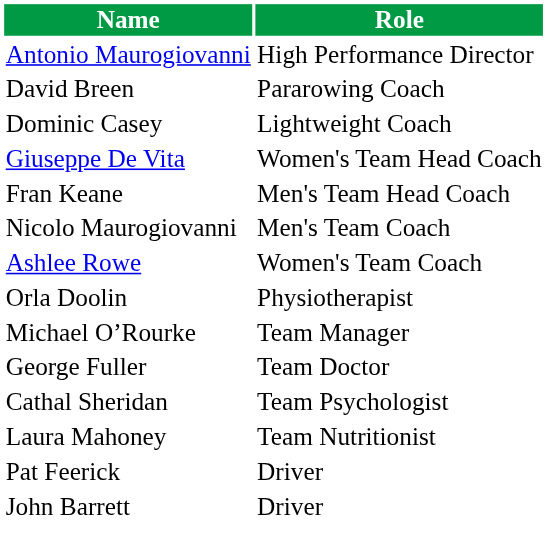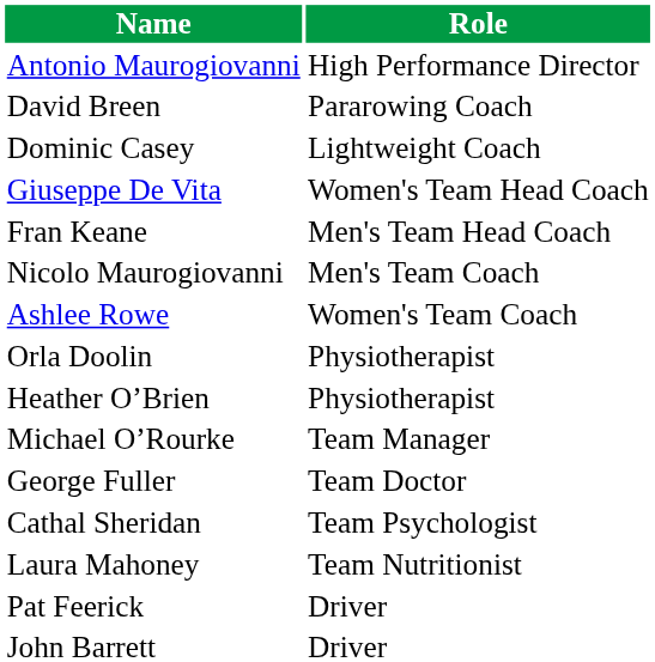+ row: Heather O’Brien | Physiotherapist
